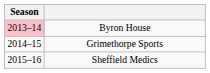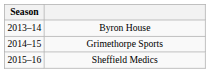Byron House | Season: pink background -> no background
